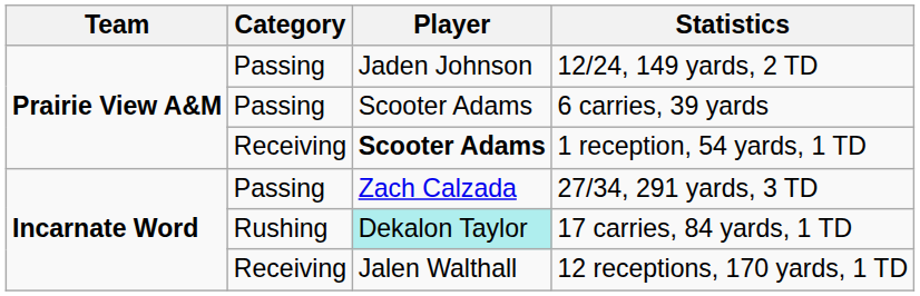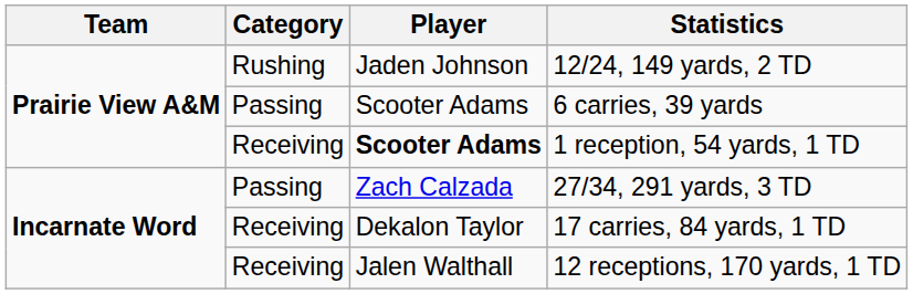12/24, 149 yards, 2 TD | Category: Passing -> Rushing
17 carries, 84 yards, 1 TD | Category: Rushing -> Receiving
17 carries, 84 yards, 1 TD | Player: paleturquoise background -> no background
